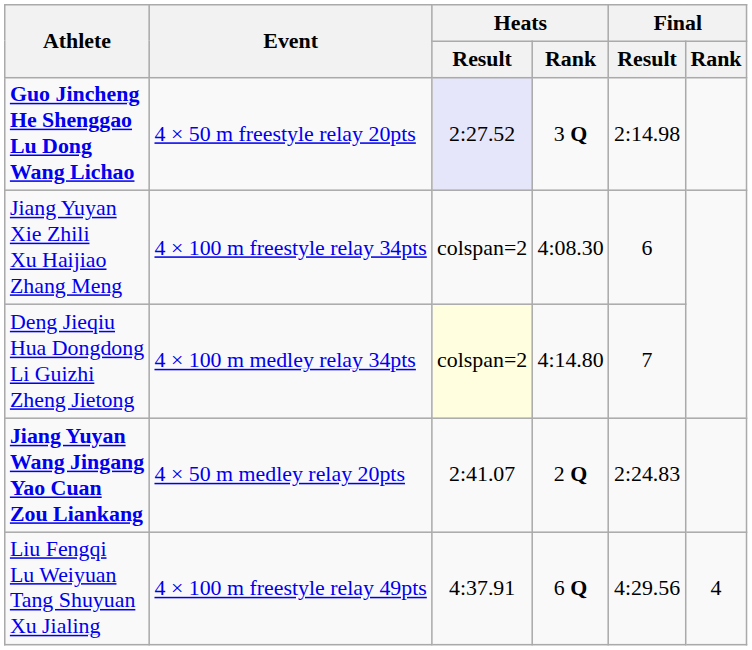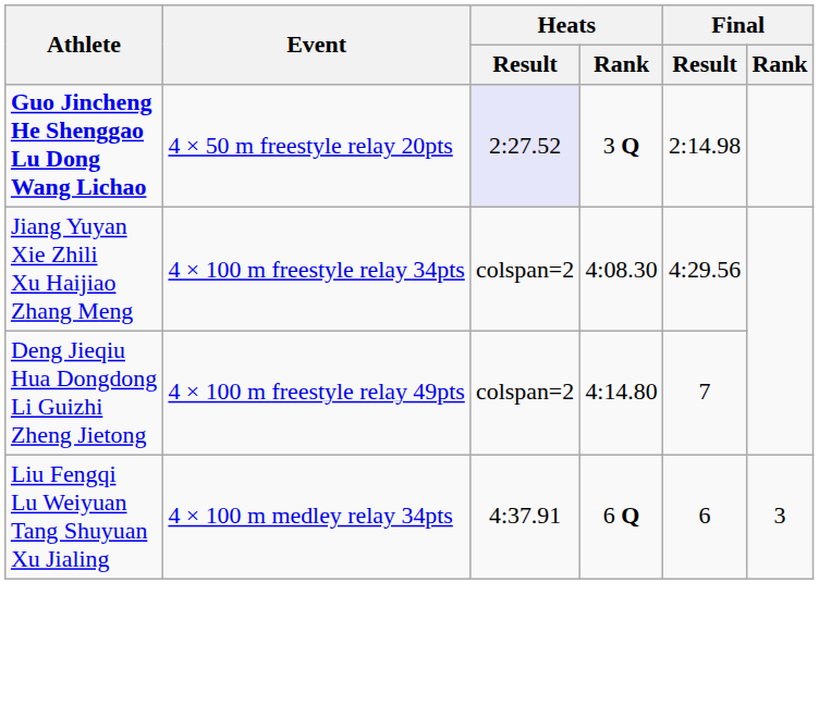Jiang Yuyan Xie Zhili Xu Haijiao Zhang Meng | Final / Result: 6 -> 4:29.56
Deng Jieqiu Hua Dongdong Li Guizhi Zheng Jietong | Event: 4 × 100 m medley relay 34pts -> 4 × 100 m freestyle relay 49pts
Deng Jieqiu Hua Dongdong Li Guizhi Zheng Jietong | Heats / Result: lightyellow background -> no background
- row: Jiang Yuyan Wang Jingang Yao Cuan Zou Liankang | 4 × 50 m medley relay 20pts | 2:41.07 | 2 Q | 2:24.83
Liu Fengqi Lu Weiyuan Tang Shuyuan Xu Jialing | Event: 4 × 100 m freestyle relay 49pts -> 4 × 100 m medley relay 34pts
Liu Fengqi Lu Weiyuan Tang Shuyuan Xu Jialing | Final / Result: 4:29.56 -> 6
Liu Fengqi Lu Weiyuan Tang Shuyuan Xu Jialing | Final / Rank: 4 -> 3
